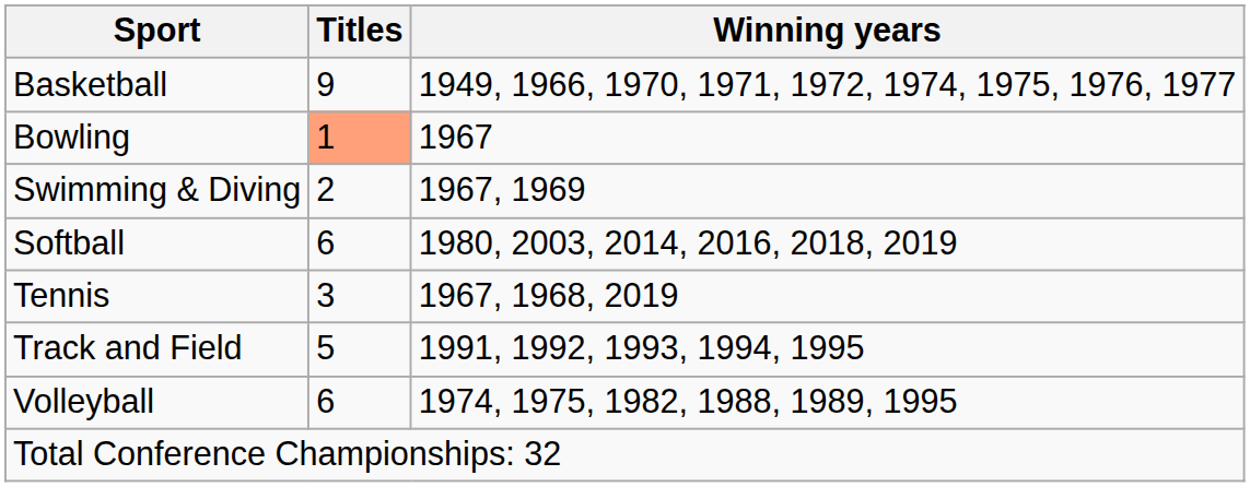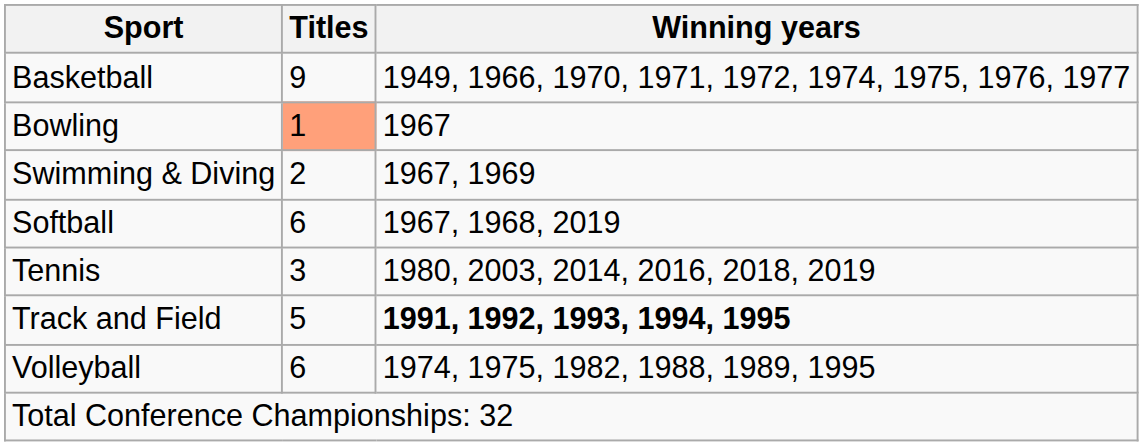Softball | Winning years: 1980, 2003, 2014, 2016, 2018, 2019 -> 1967, 1968, 2019
Tennis | Winning years: 1967, 1968, 2019 -> 1980, 2003, 2014, 2016, 2018, 2019
Track and Field | Winning years: normal -> bold
